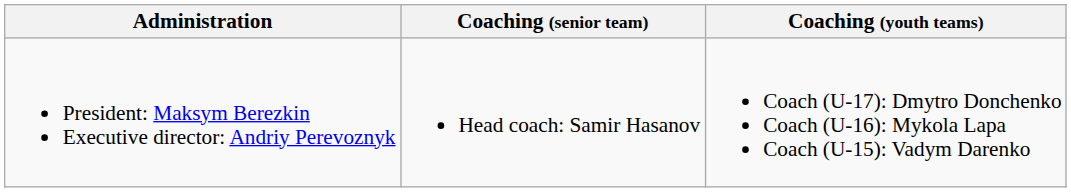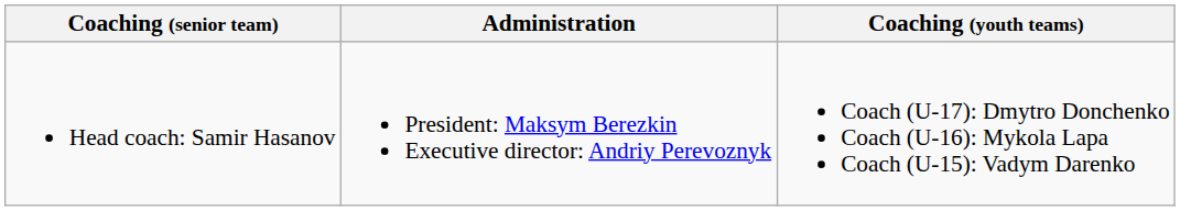columns swapped: Administration <-> Coaching (senior team)
